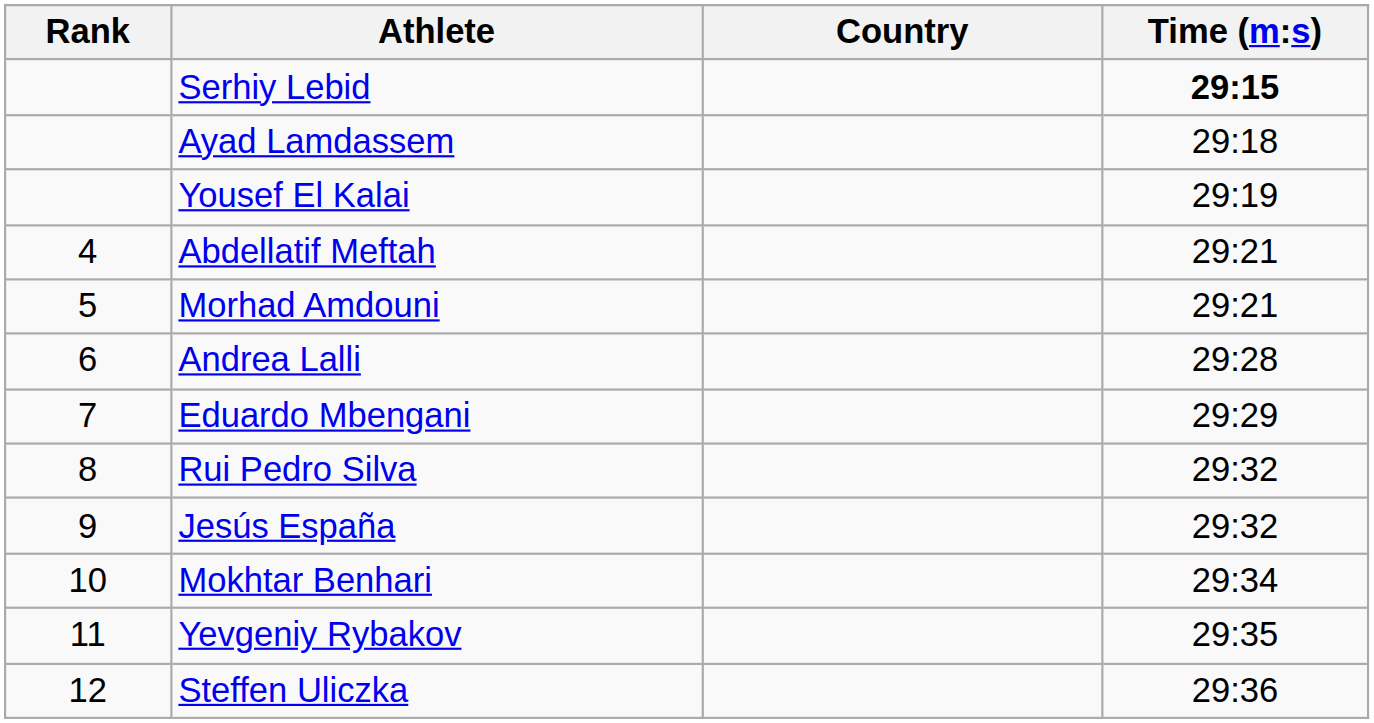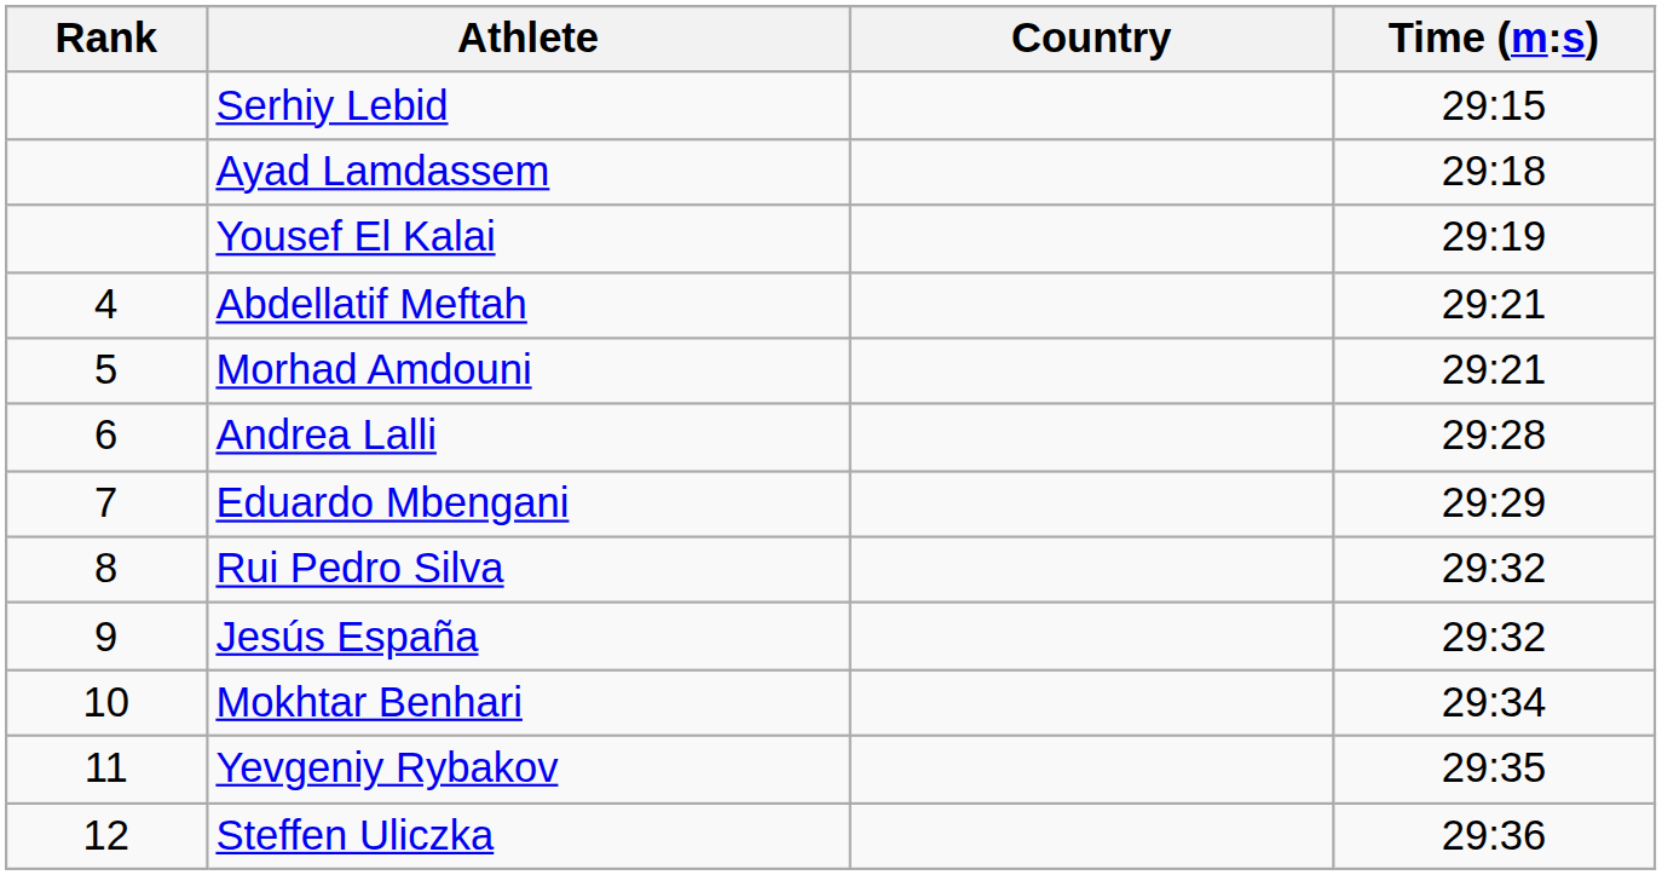Serhiy Lebid | Time (m:s): bold -> normal
